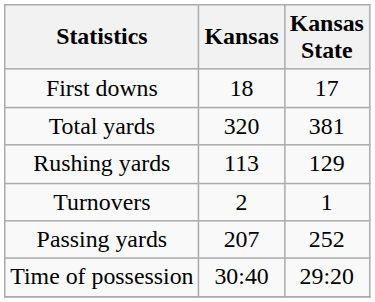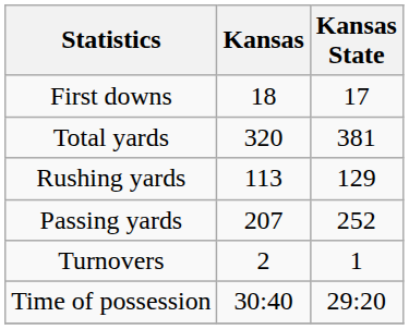rows swapped: Passing yards <-> Turnovers
